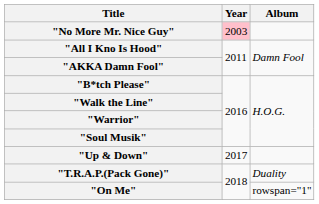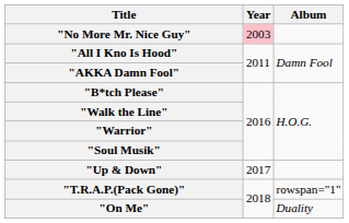"T.R.A.P.(Pack Gone)" | Album: Duality -> rowspan="1"
"On Me" | Album: rowspan="1" -> Duality
